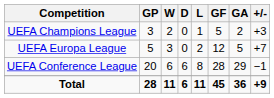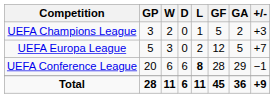UEFA Conference League | L: normal -> bold
